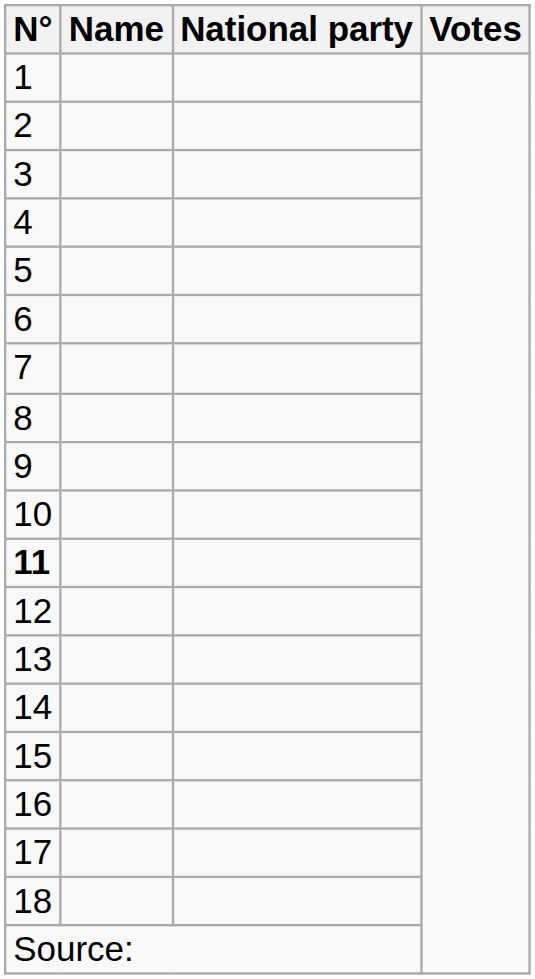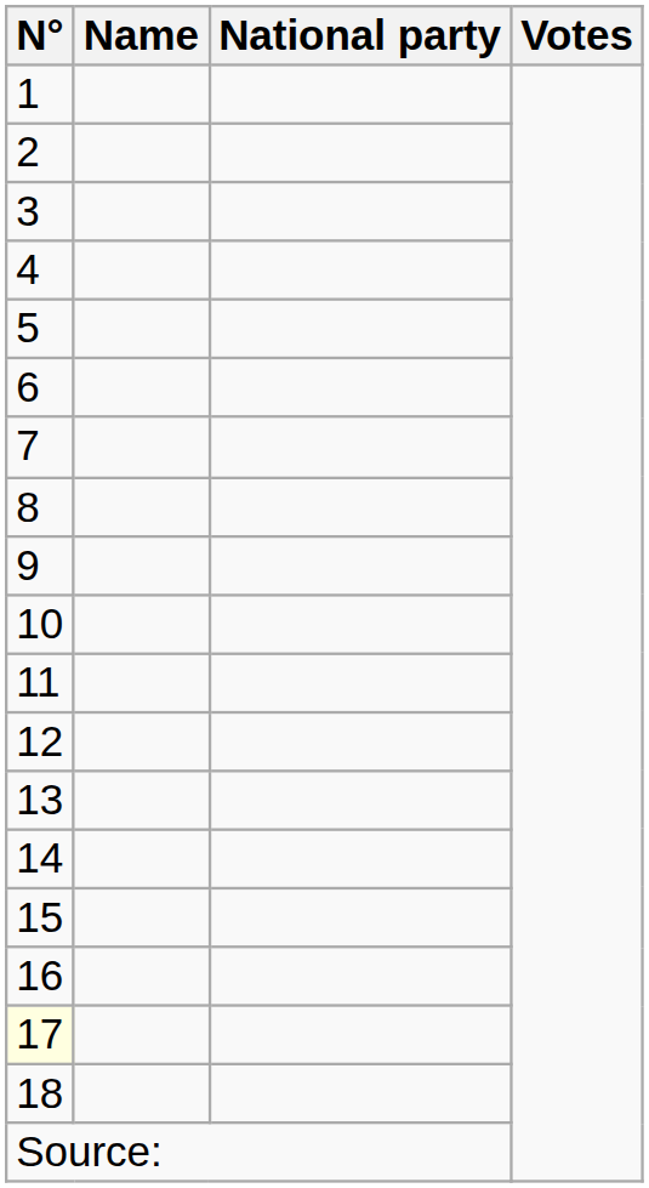11 | N°: bold -> normal
17 | N°: no background -> lightyellow background
